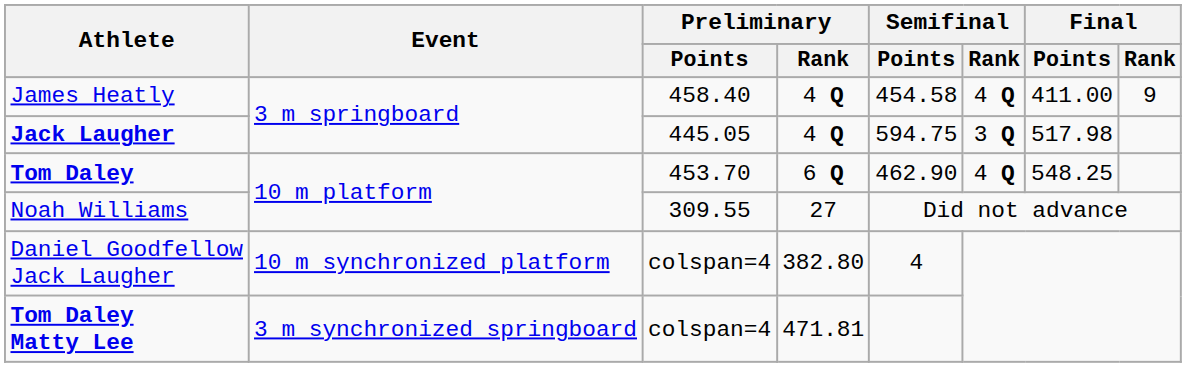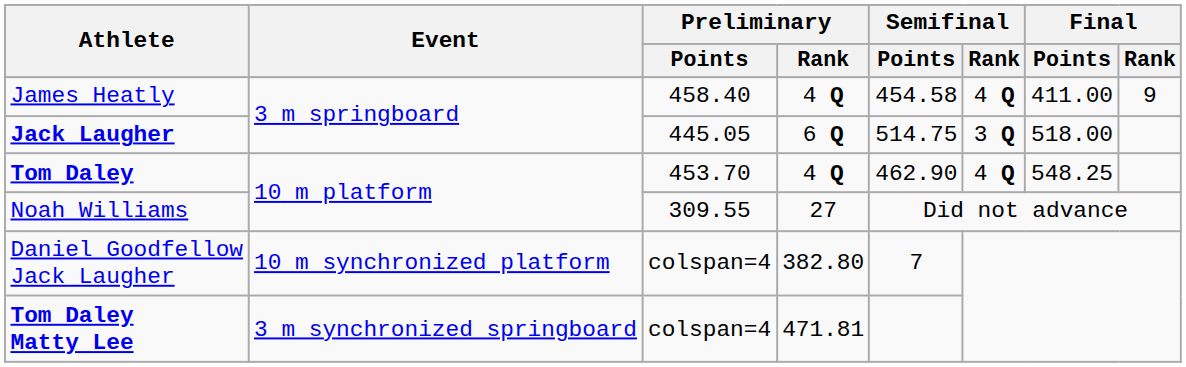Jack Laugher | Preliminary / Rank: 4 Q -> 6 Q
Jack Laugher | Semifinal / Points: 594.75 -> 514.75
Jack Laugher | Final / Points: 517.98 -> 518.00
Tom Daley | Preliminary / Rank: 6 Q -> 4 Q
Daniel Goodfellow Jack Laugher | Semifinal / Points: 4 -> 7
